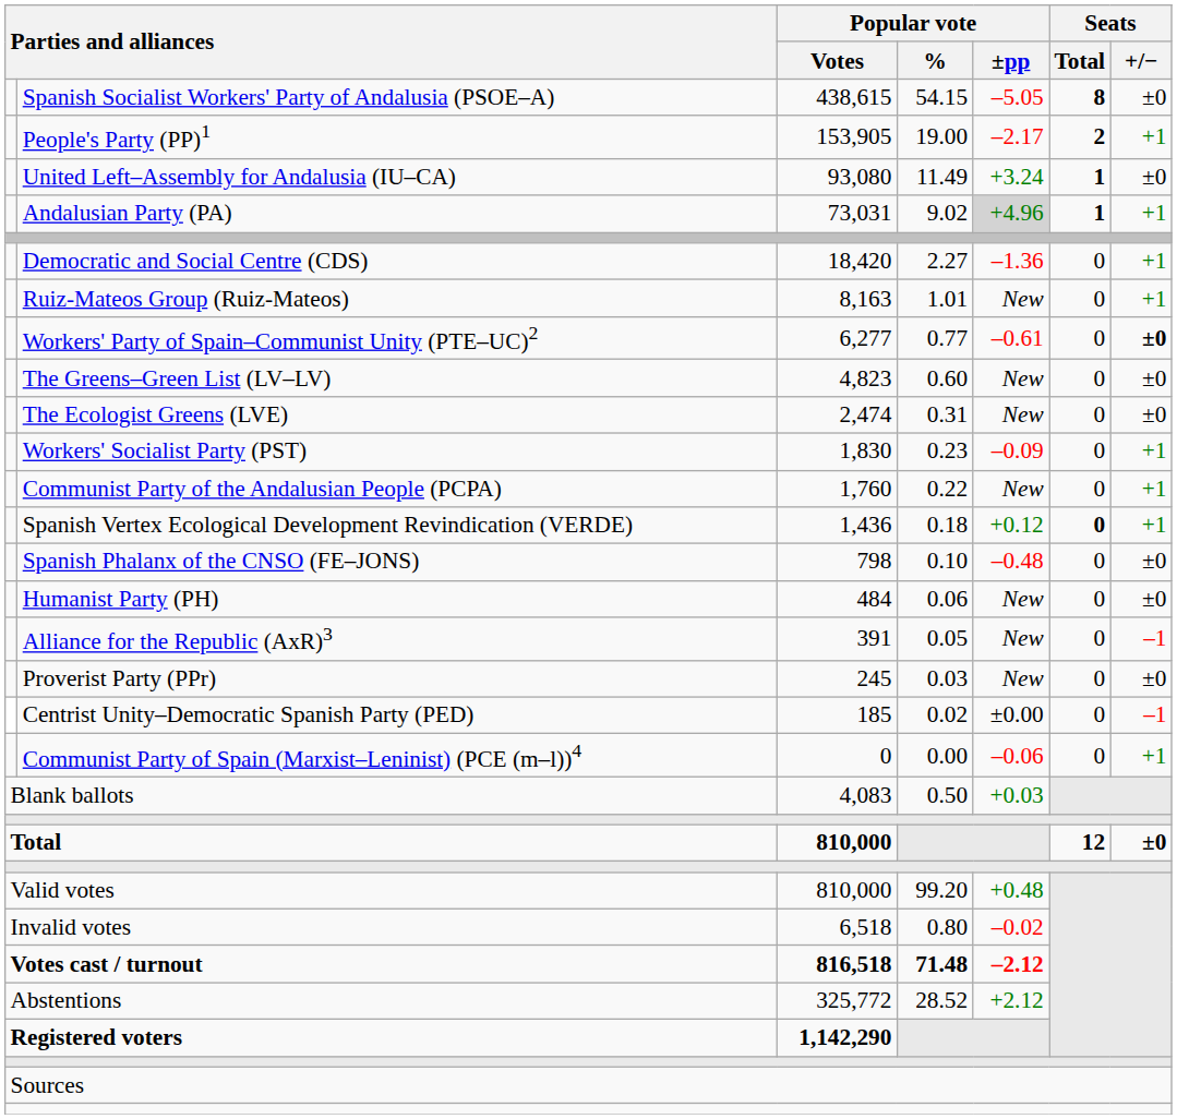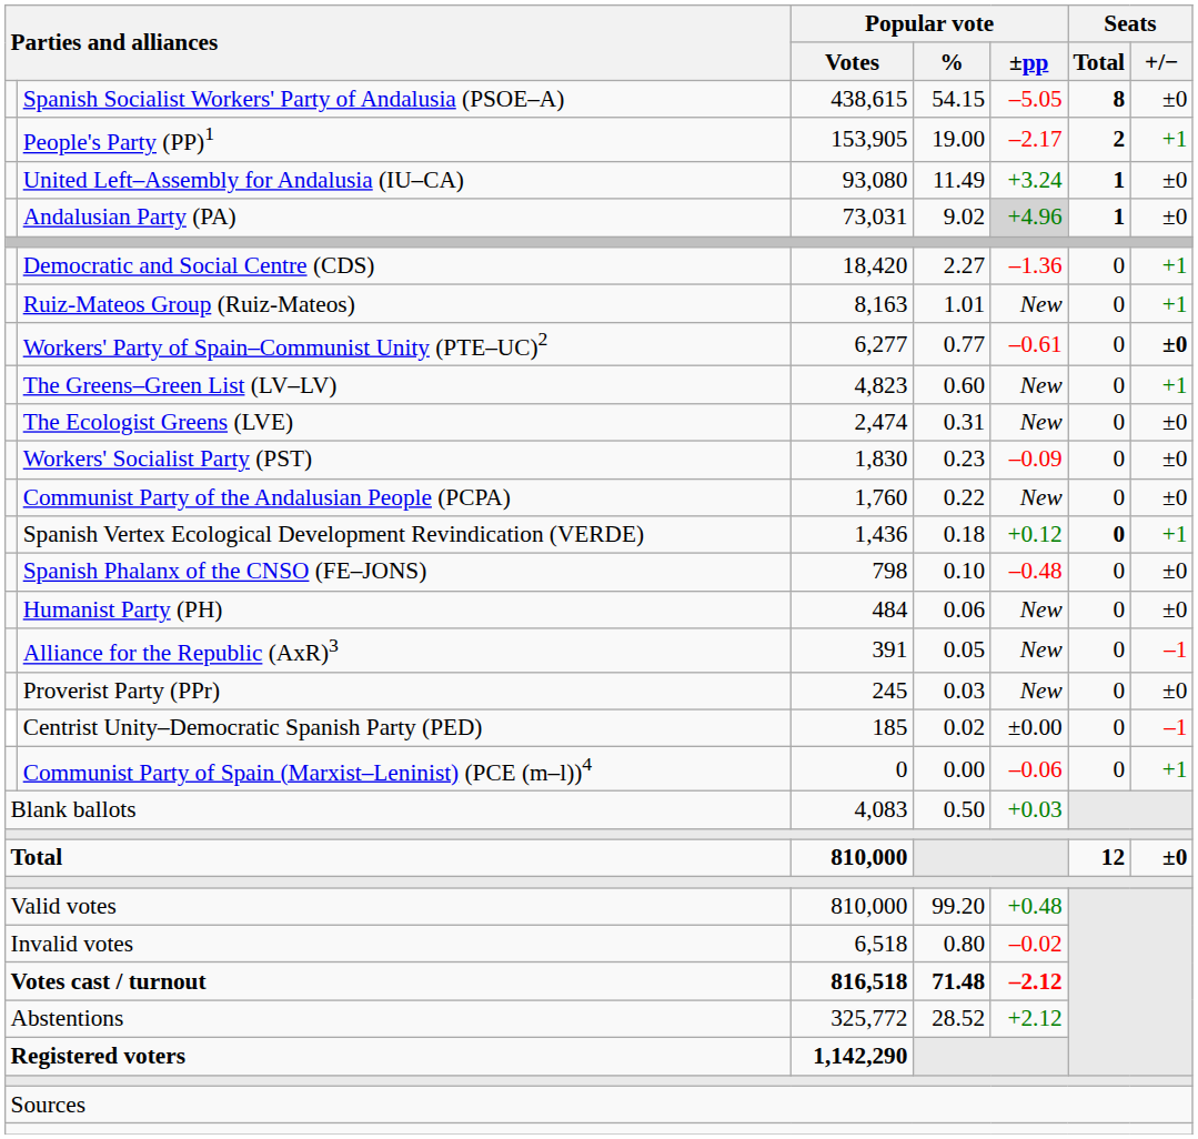Andalusian Party (PA) | Seats / +/−: +1 -> ±0
The Greens–Green List (LV–LV) | Seats / +/−: ±0 -> +1
Workers' Socialist Party (PST) | Seats / +/−: +1 -> ±0
Communist Party of the Andalusian People (PCPA) | Seats / +/−: +1 -> ±0
